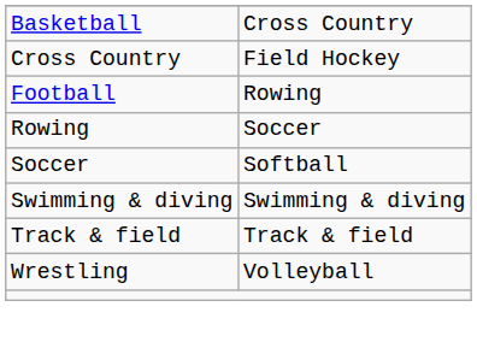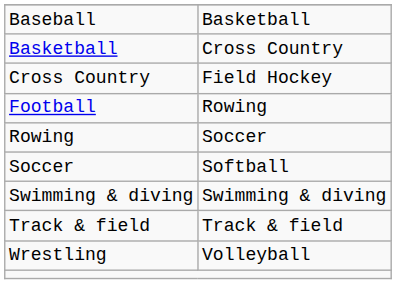+ row: Baseball | Basketball
